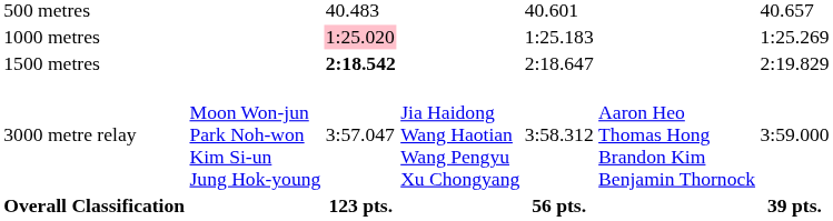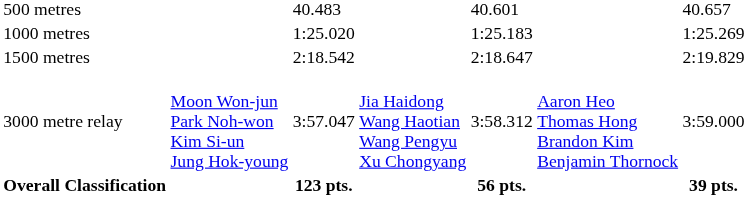1000 metres | column 3: pink background -> no background
1500 metres | column 3: bold -> normal
